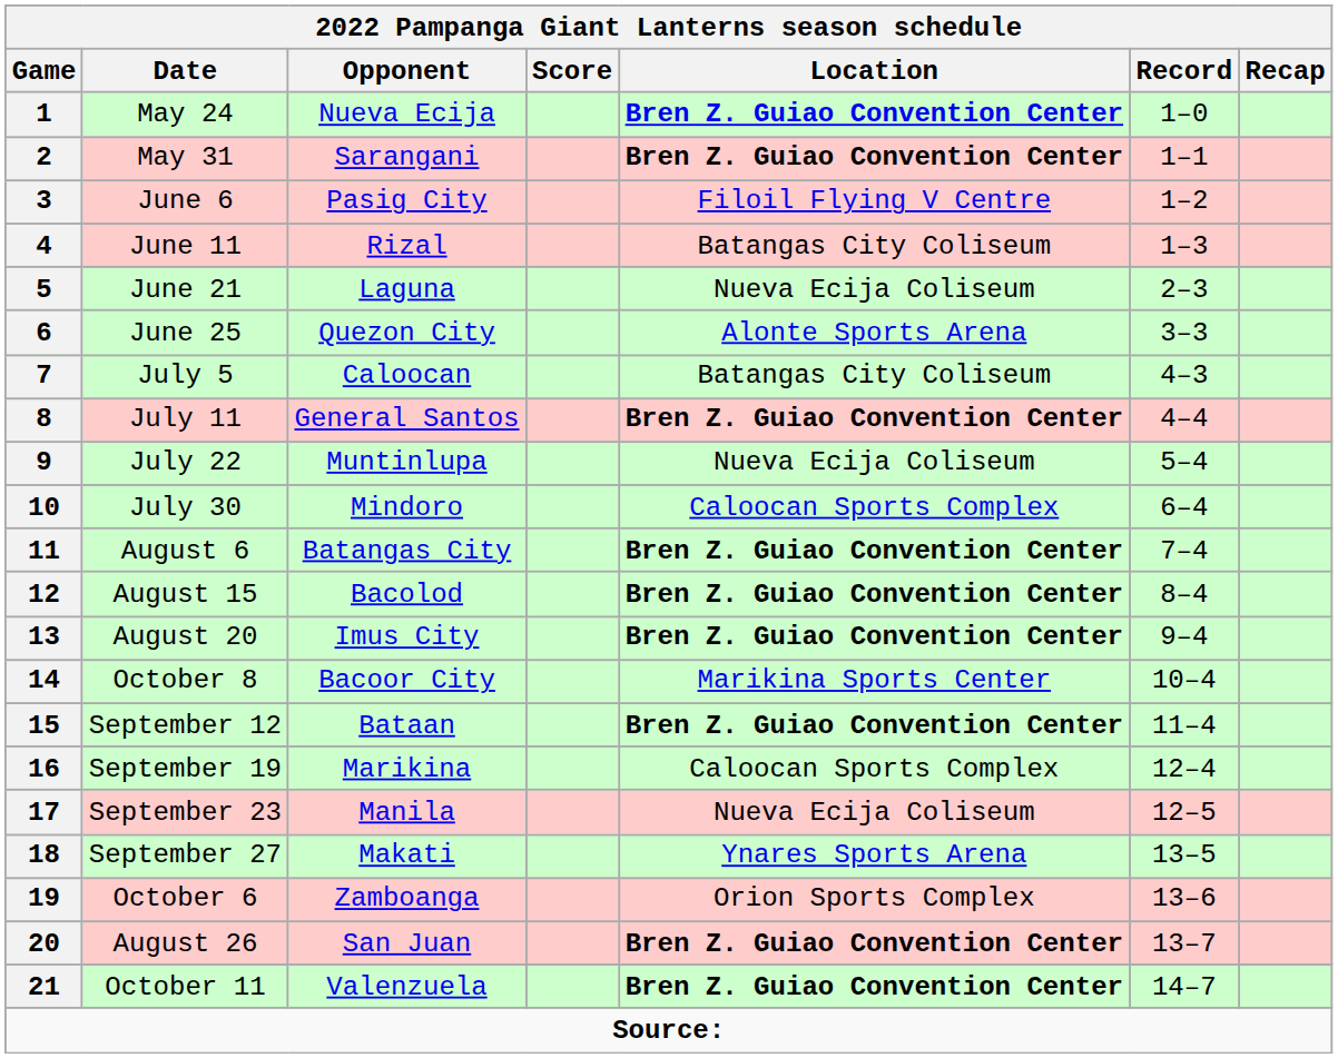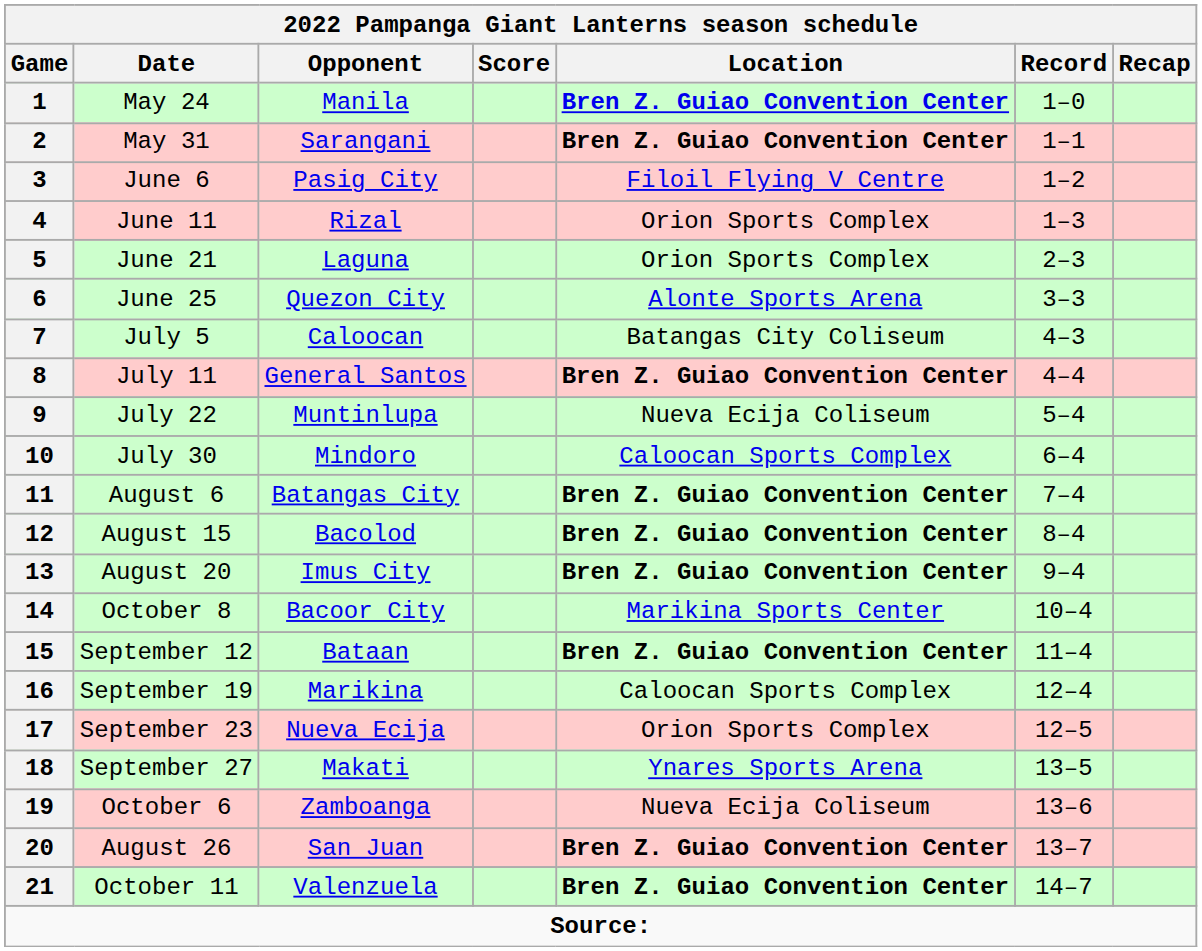1 | Opponent: Nueva Ecija -> Manila
4 | Location: Batangas City Coliseum -> Orion Sports Complex
5 | Location: Nueva Ecija Coliseum -> Orion Sports Complex
17 | Opponent: Manila -> Nueva Ecija
17 | Location: Nueva Ecija Coliseum -> Orion Sports Complex
19 | Location: Orion Sports Complex -> Nueva Ecija Coliseum
